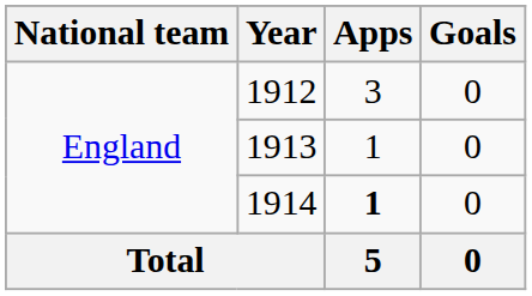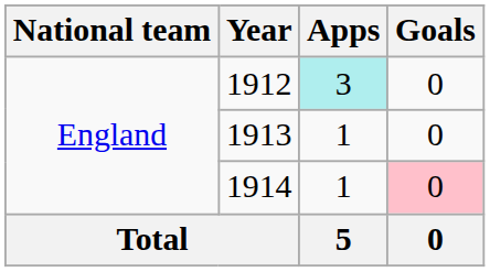1912 | Apps: no background -> paleturquoise background
1914 | Apps: bold -> normal
1914 | Goals: no background -> pink background
